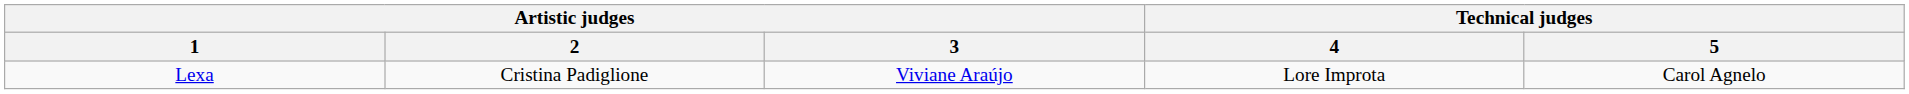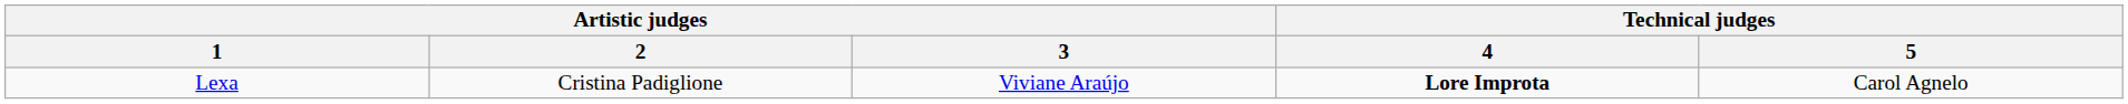Lexa | Technical judges / 4: normal -> bold
